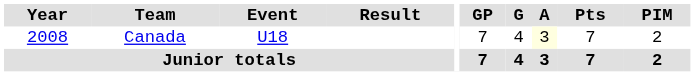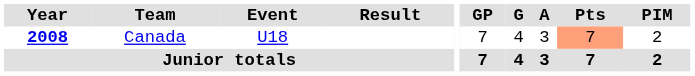Canada | Year: normal -> bold
Canada | A: lightyellow background -> no background
Canada | Pts: no background -> lightsalmon background
